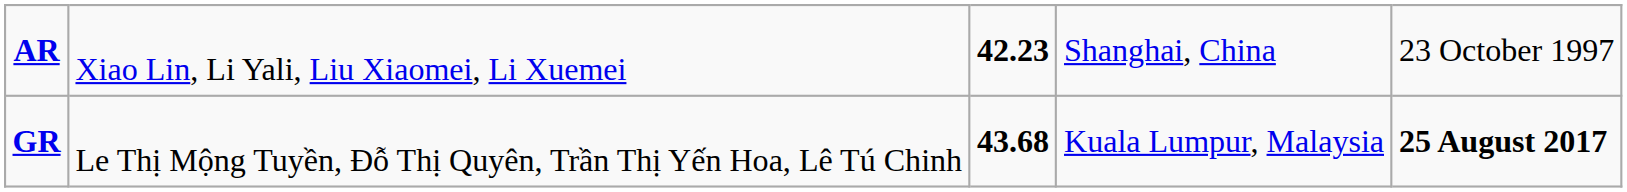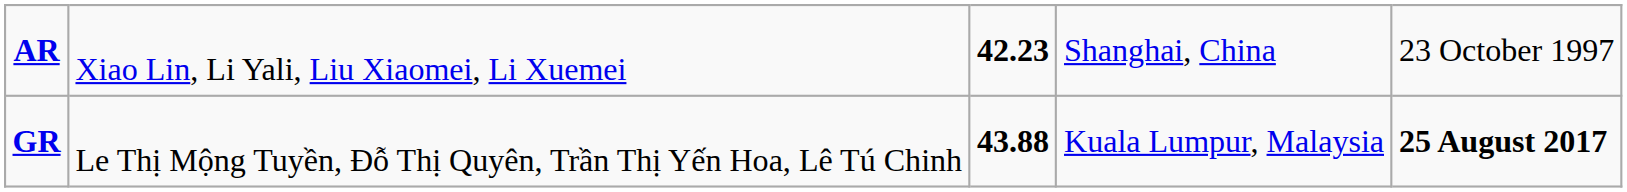GR | column 3: 43.68 -> 43.88
